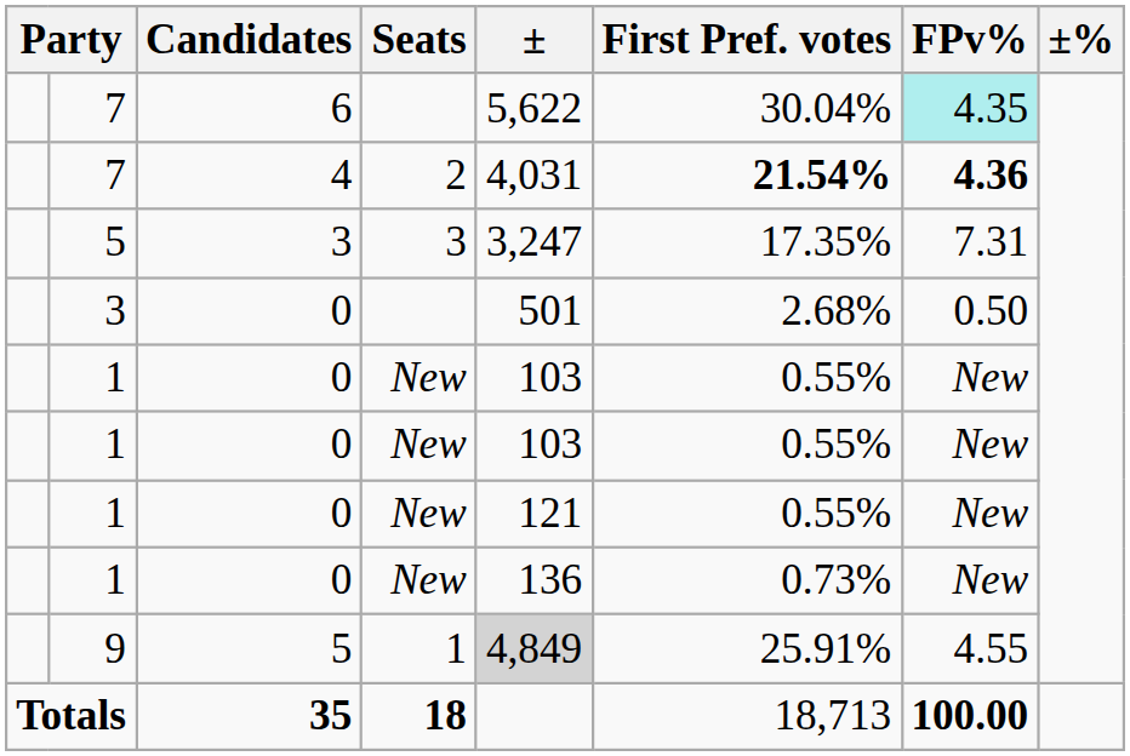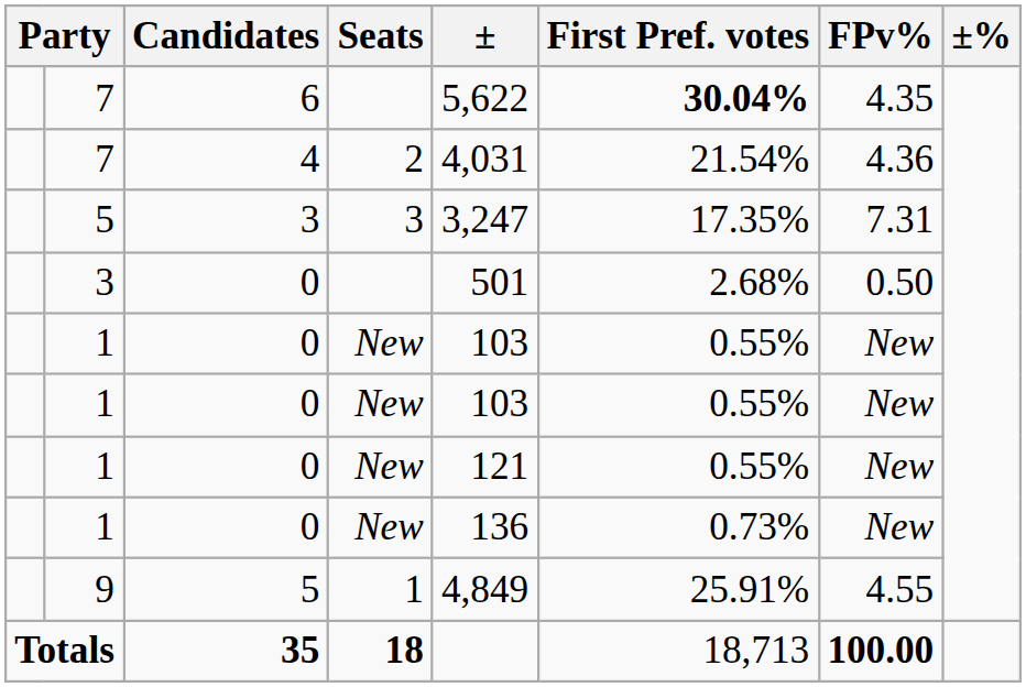7 / 6 | First Pref. votes: normal -> bold
7 / 6 | FPv%: paleturquoise background -> no background
7 / 4 | First Pref. votes: bold -> normal
7 / 4 | FPv%: bold -> normal
9 | ±: lightgrey background -> no background
